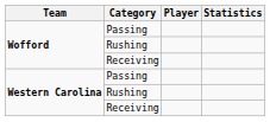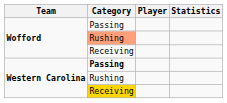Wofford / Rushing | Category: no background -> lightsalmon background
Western Carolina / Passing | Category: normal -> bold
Western Carolina / Receiving | Category: no background -> gold background
